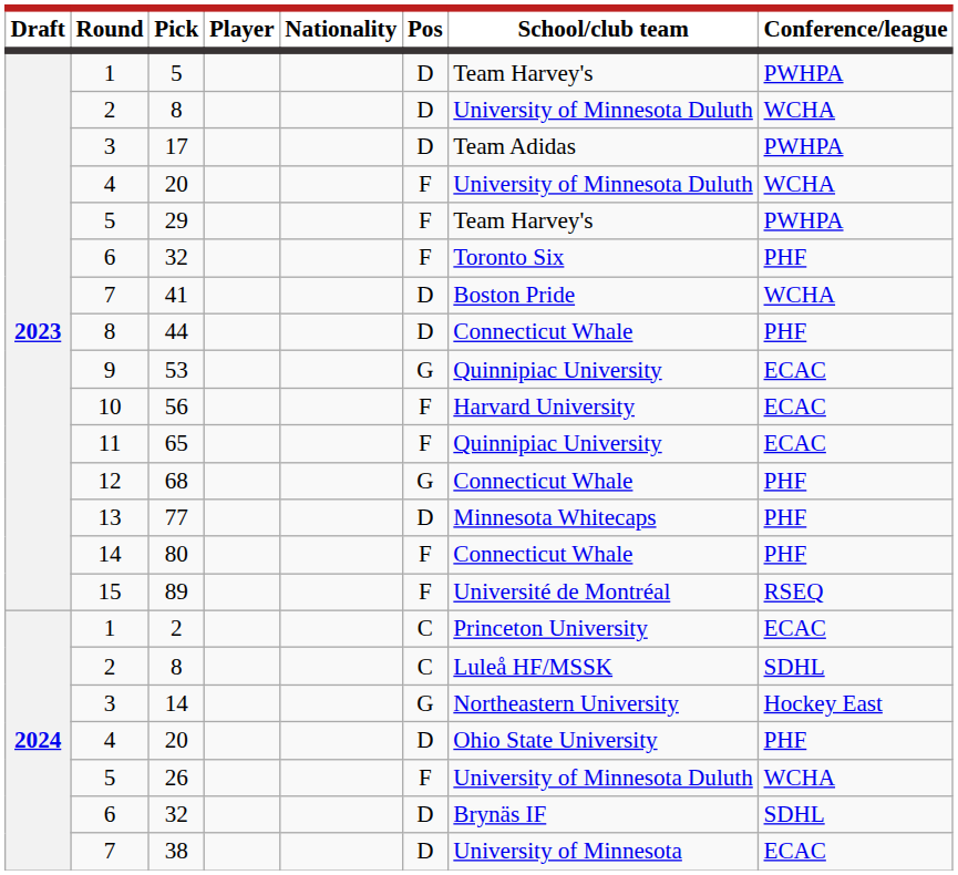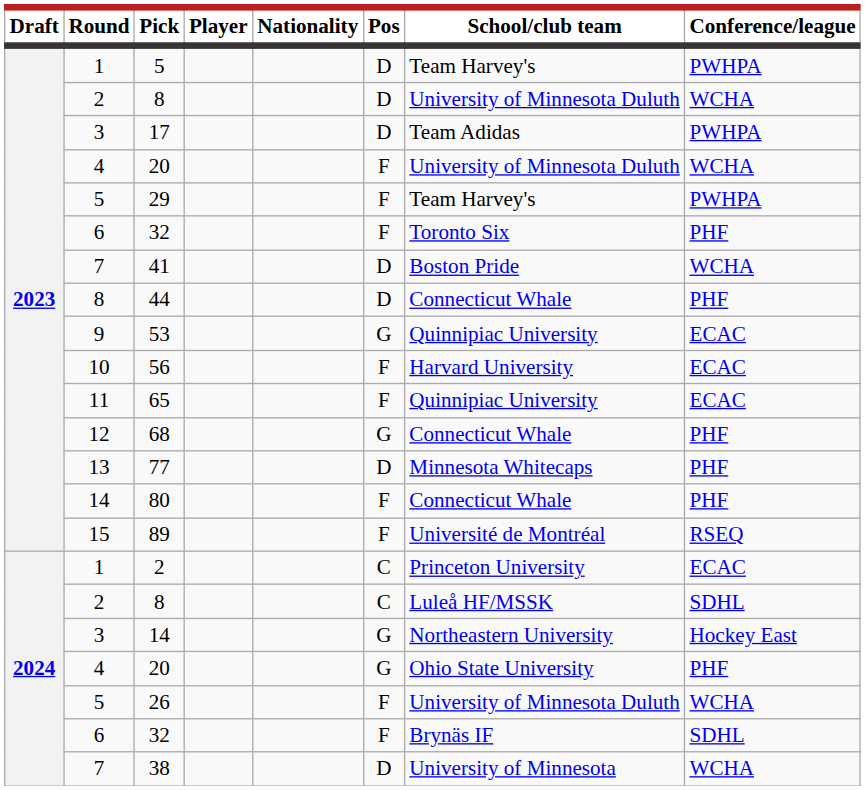2024 / 20 | Pos: D -> G
2024 / 32 | Pos: D -> F
38 | Conference/league: ECAC -> WCHA
